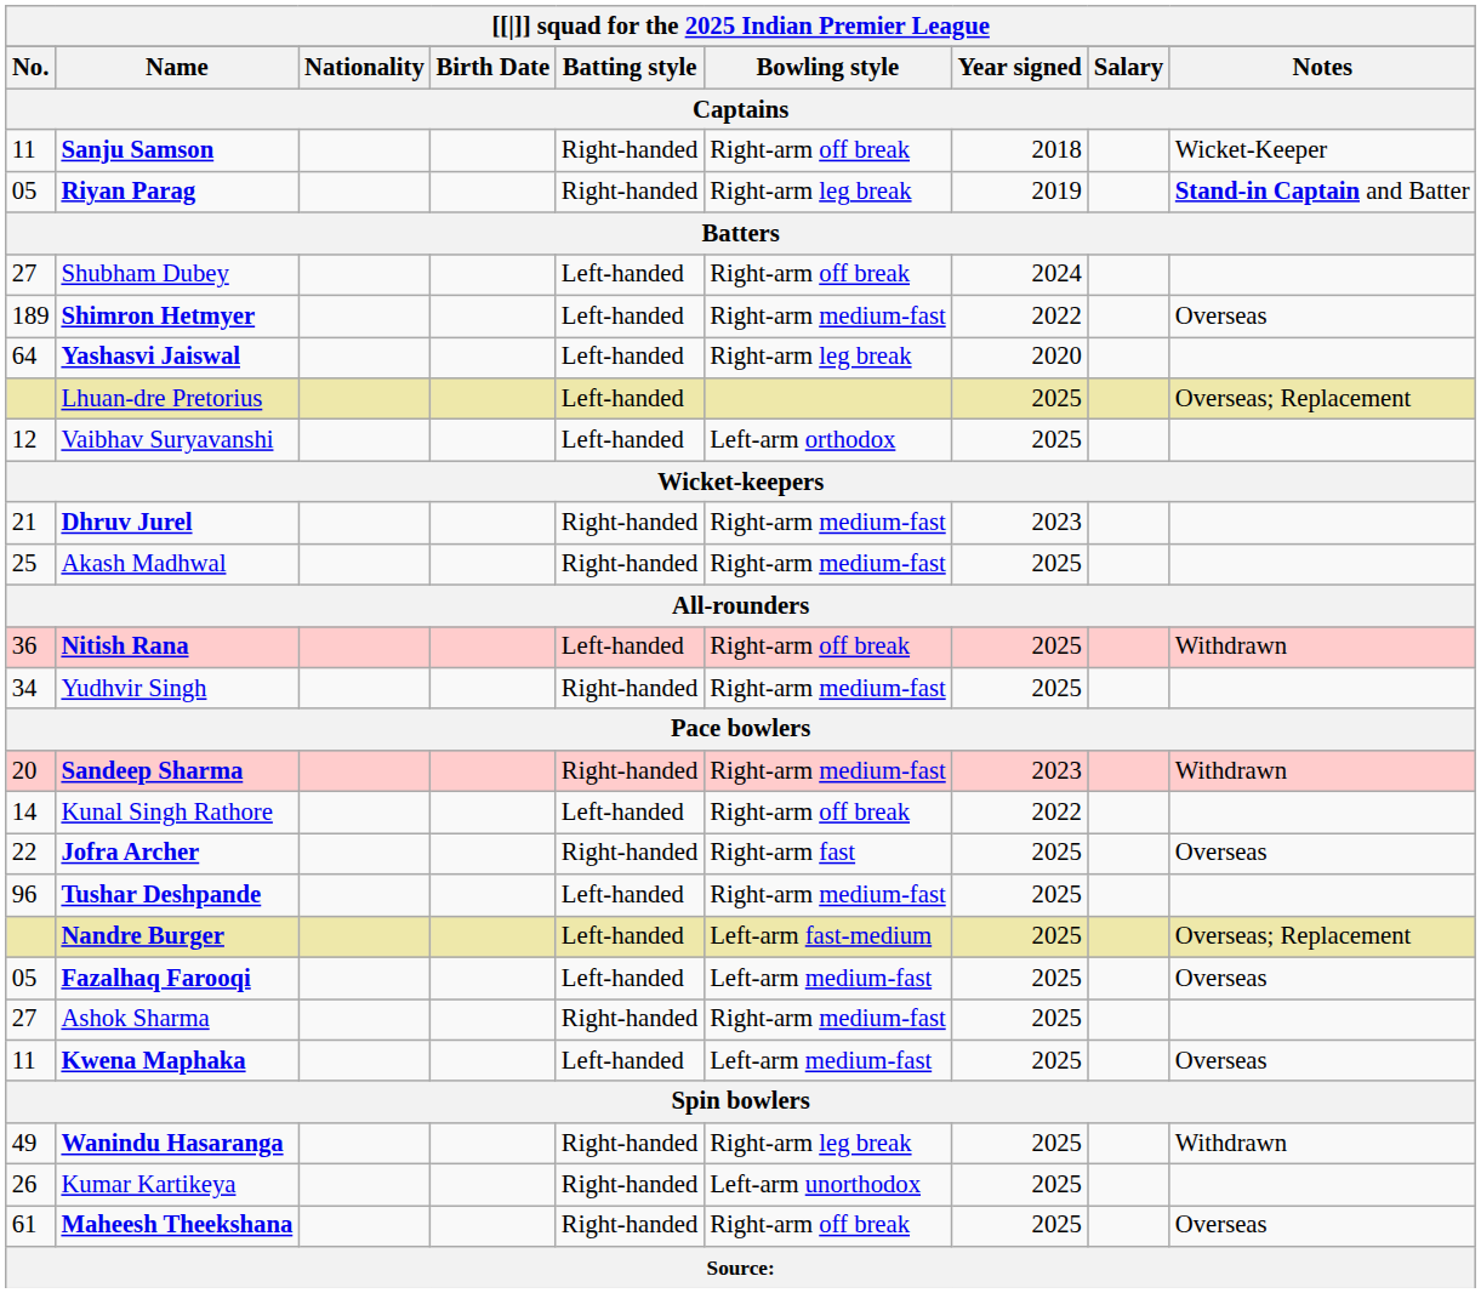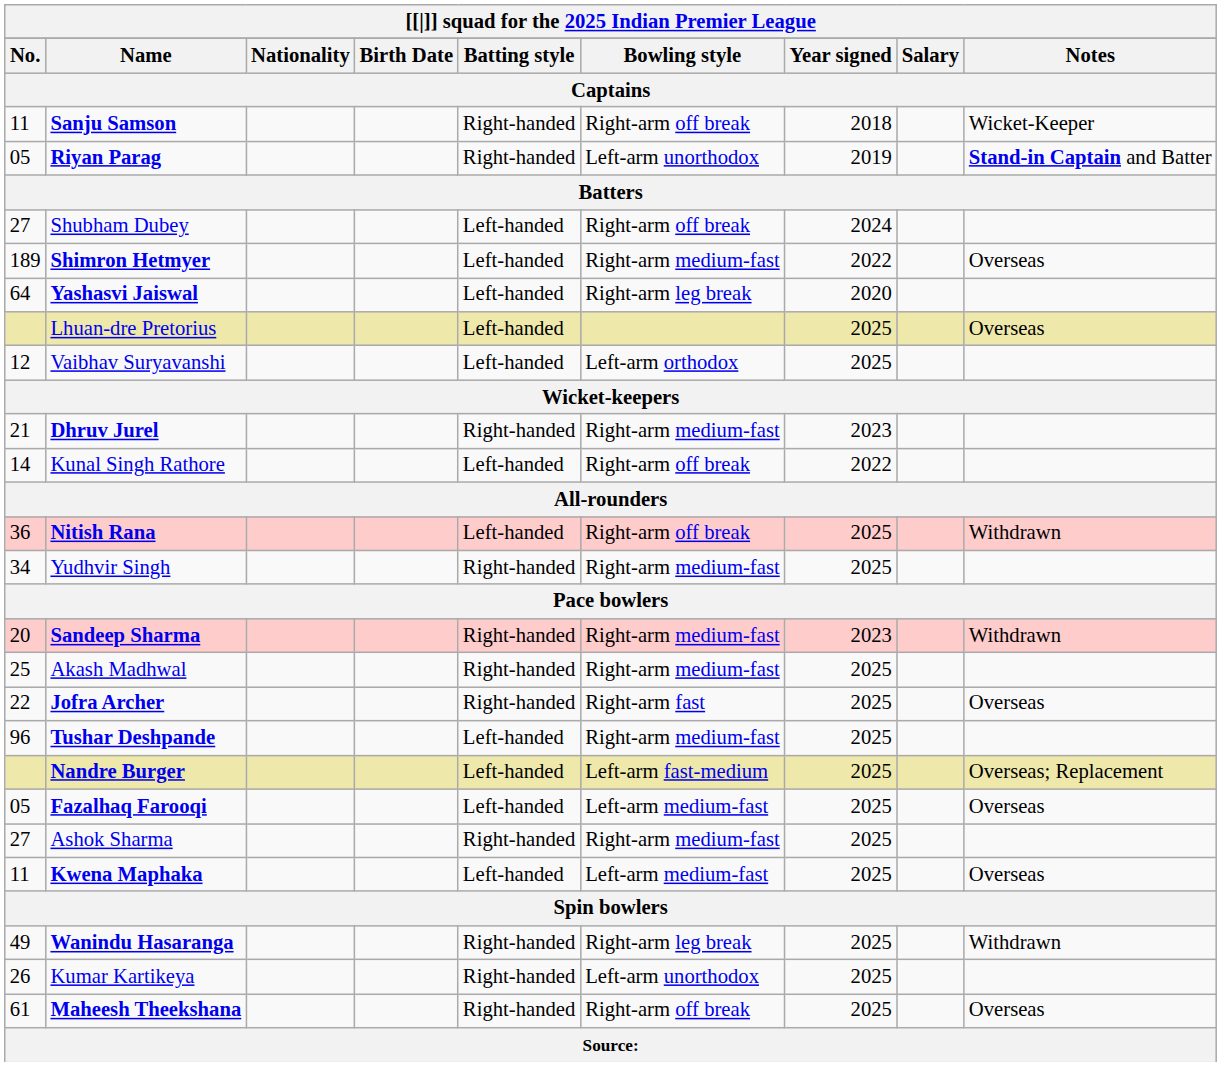Riyan Parag | Bowling style: Right-arm leg break -> Left-arm unorthodox
Lhuan-dre Pretorius | Notes: Overseas; Replacement -> Overseas
rows swapped: Kunal Singh Rathore <-> Akash Madhwal
